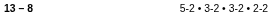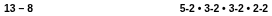row 1 | column 2: normal -> bold
